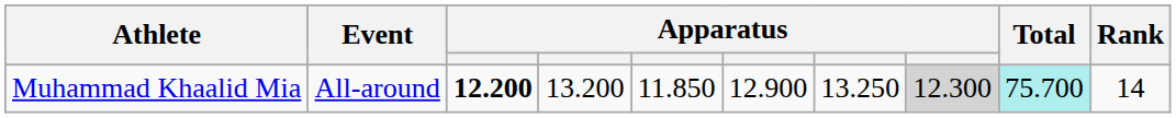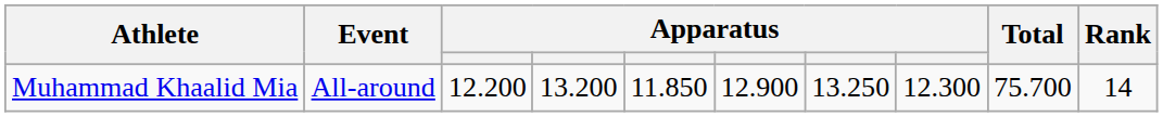row 3 | column 3: bold -> normal
row 3 | column 8: lightgrey background -> no background
row 3 | Total: paleturquoise background -> no background
